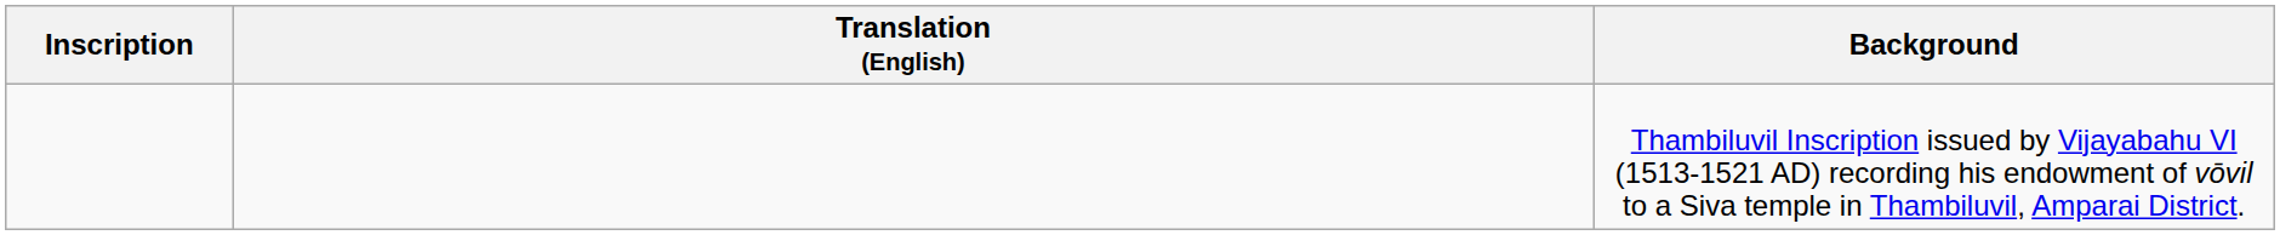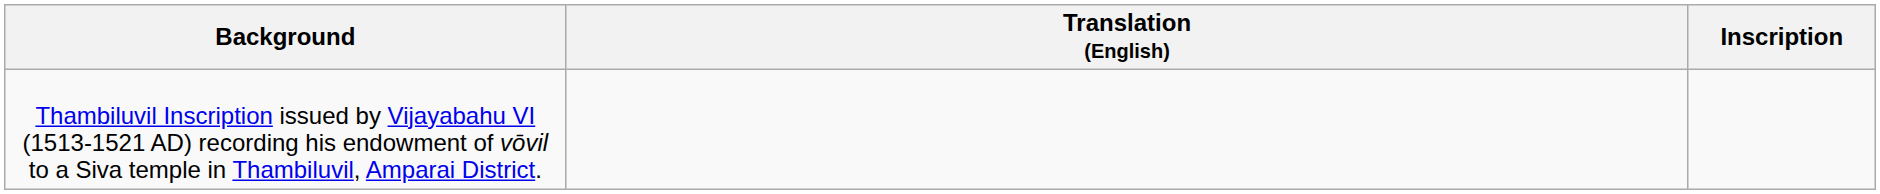columns swapped: Background <-> Inscription
